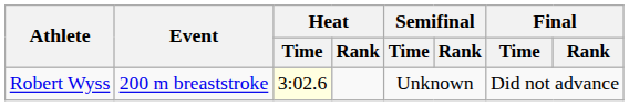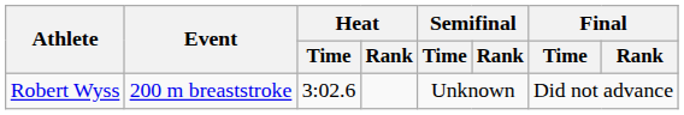Robert Wyss | Heat / Time: lightyellow background -> no background
